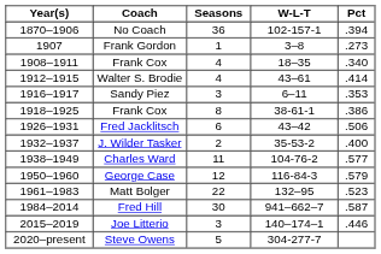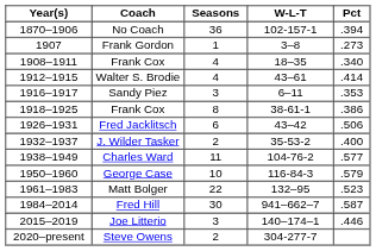George Case | Seasons: 12 -> 10
Steve Owens | Seasons: 5 -> 2
